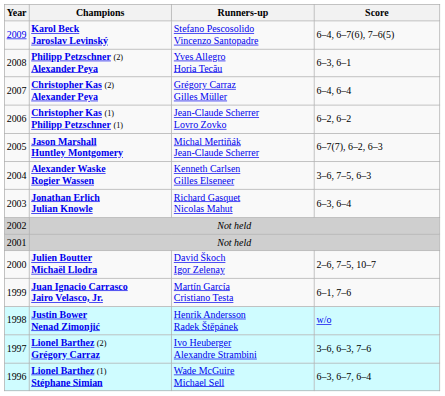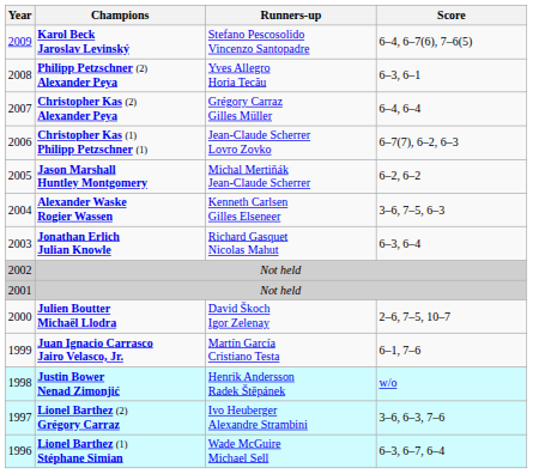Christopher Kas (1) Philipp Petzschner (1) | Score: 6–2, 6–2 -> 6–7(7), 6–2, 6–3
Jason Marshall Huntley Montgomery | Score: 6–7(7), 6–2, 6–3 -> 6–2, 6–2
